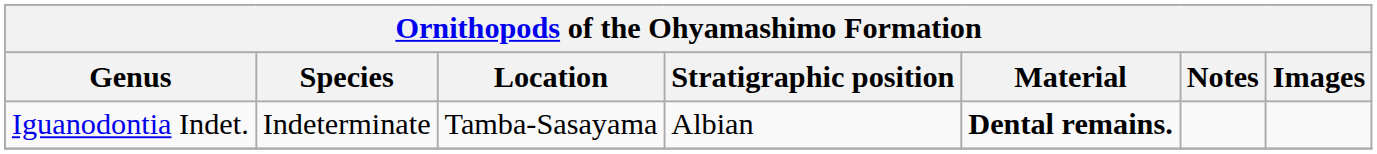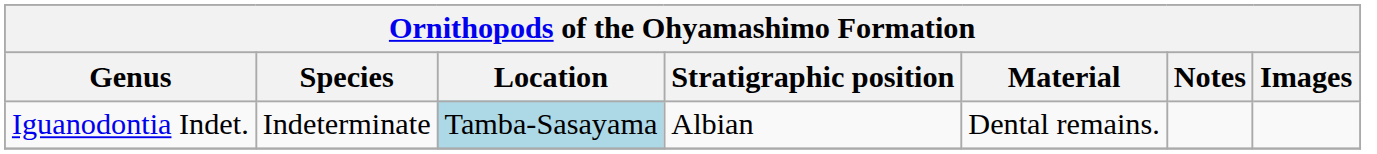Iguanodontia Indet. | Location: no background -> lightblue background
Iguanodontia Indet. | Material: bold -> normal
